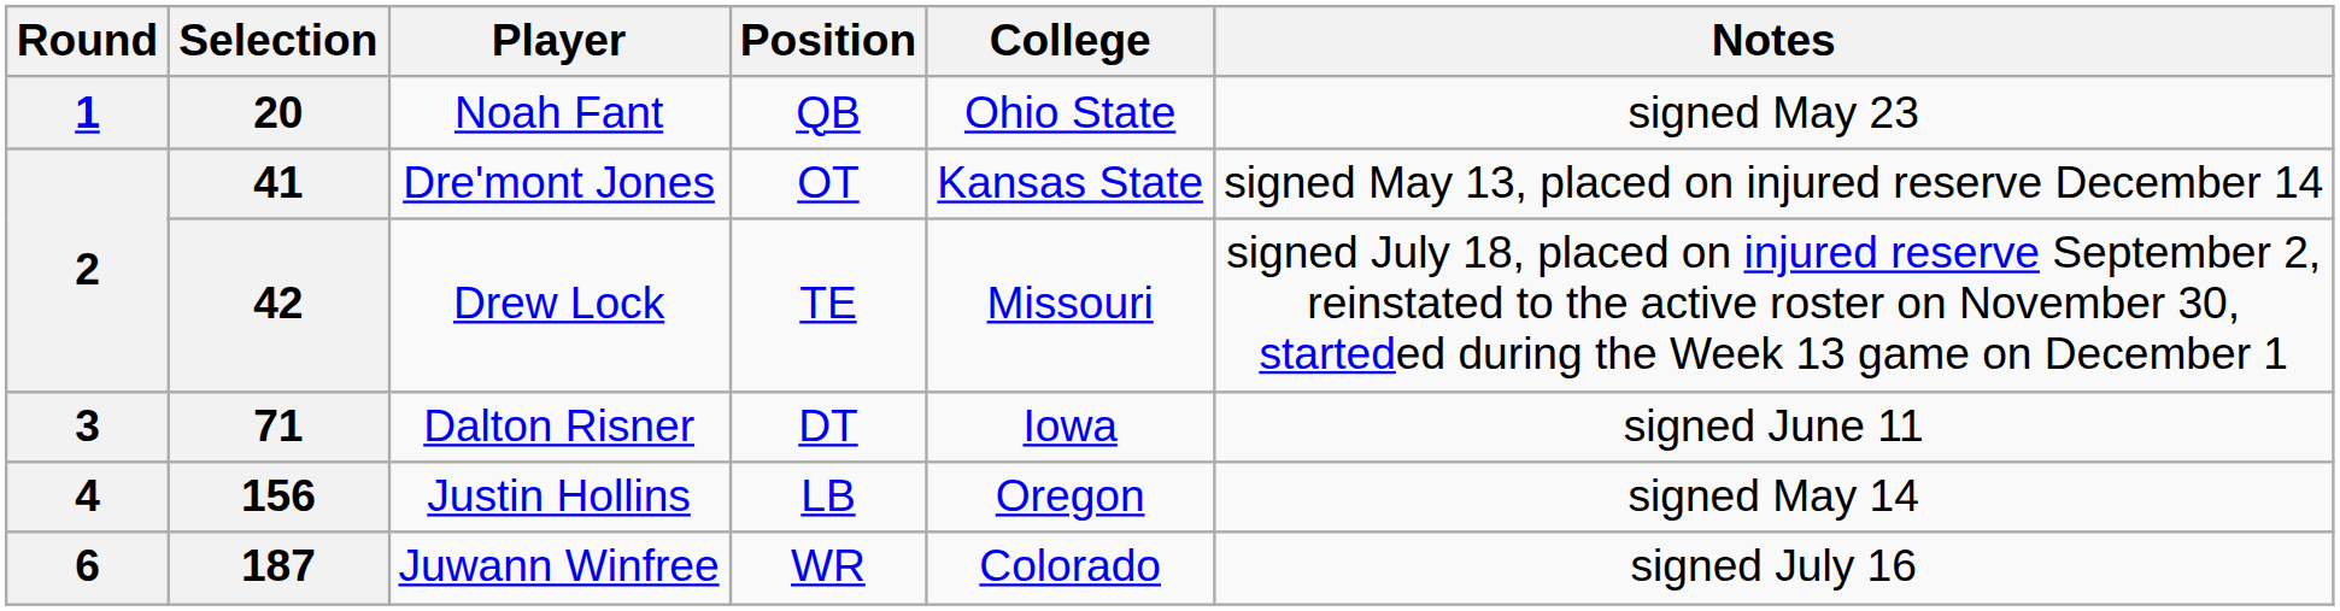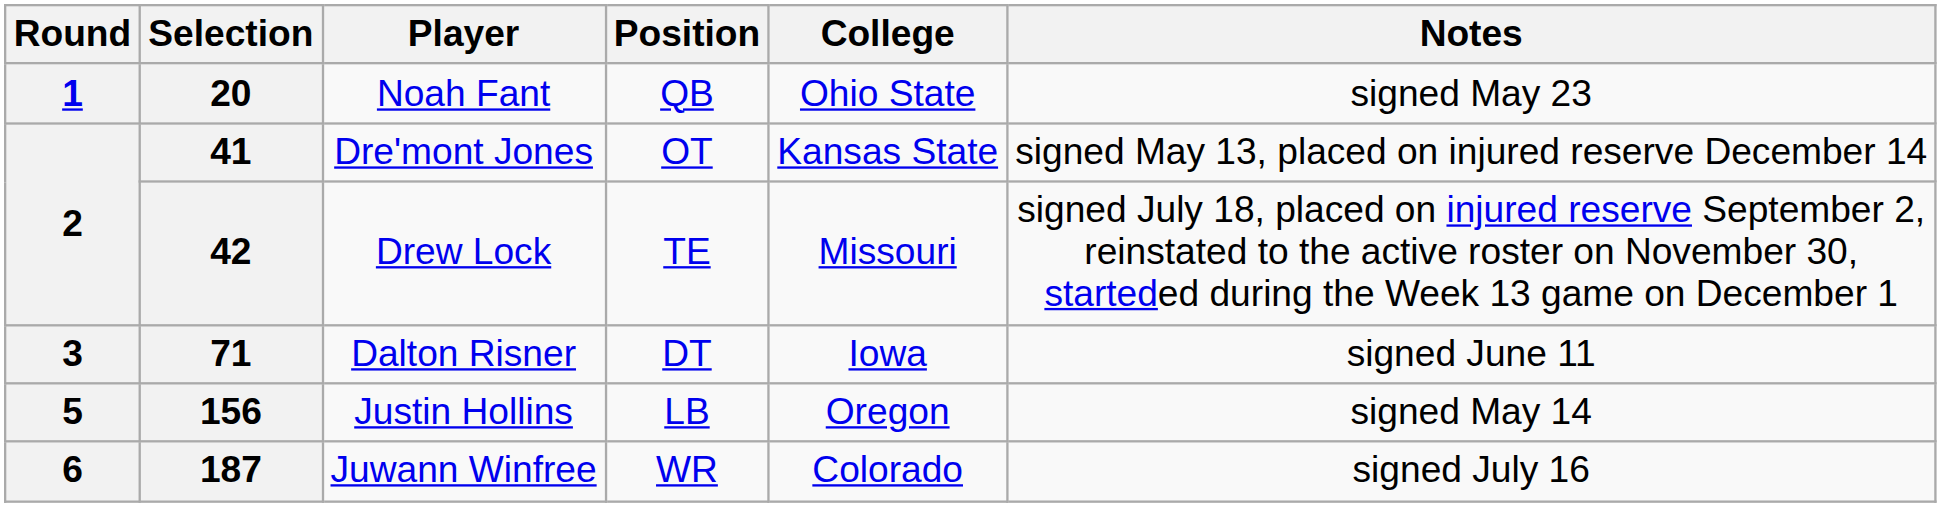156 | Round: 4 -> 5
